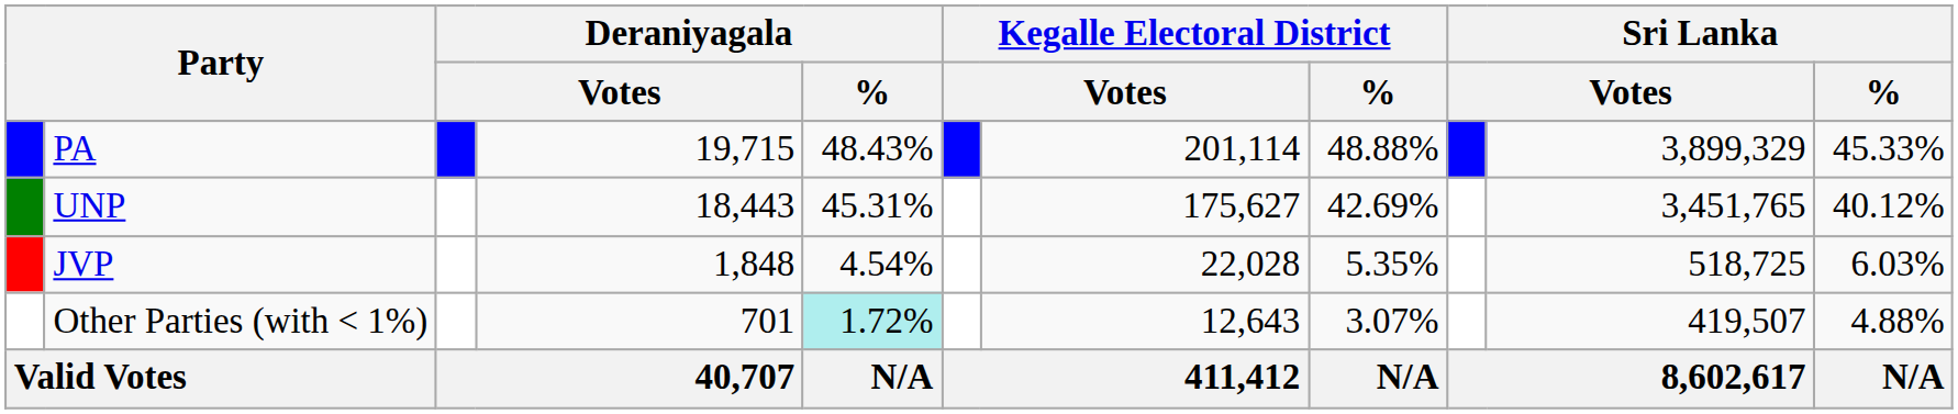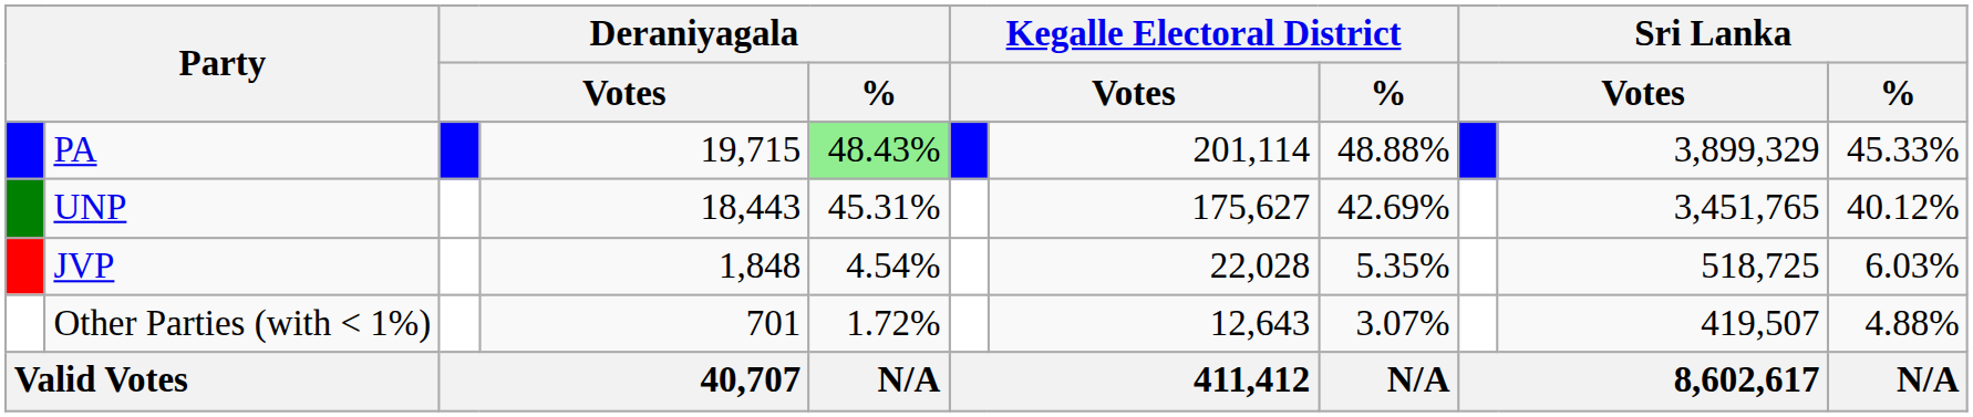PA | Deraniyagala / %: no background -> lightgreen background
Other Parties (with < 1%) | Deraniyagala / %: paleturquoise background -> no background
